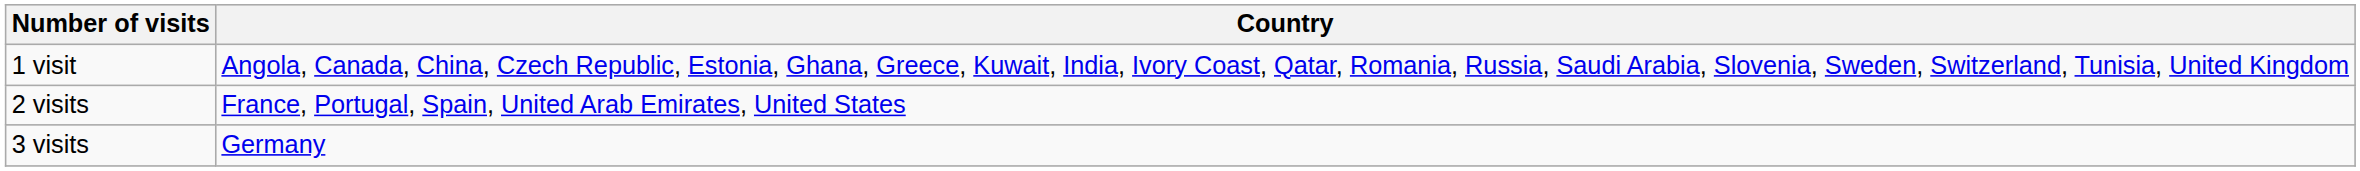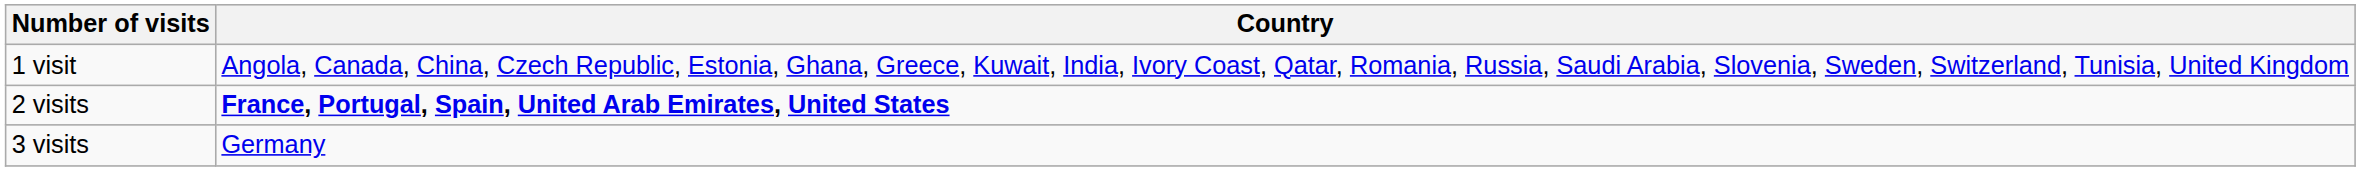2 visits | Country: normal -> bold
